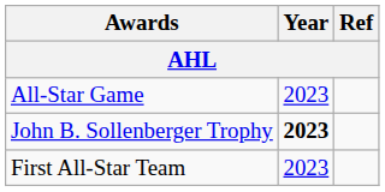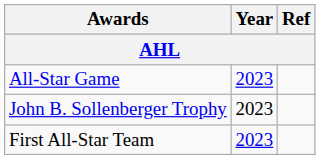John B. Sollenberger Trophy | Year: bold -> normal
